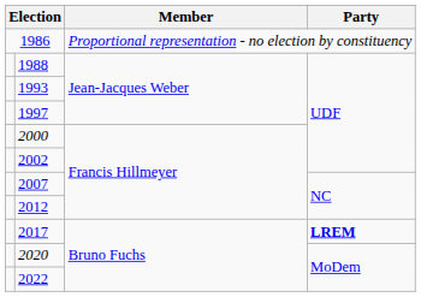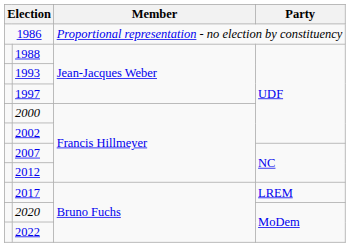2017 | Party: bold -> normal
